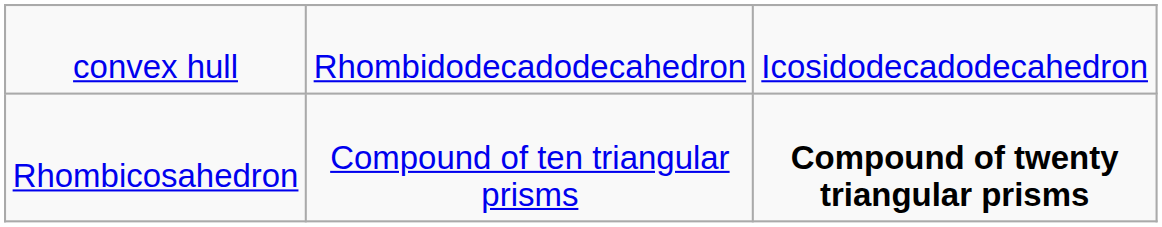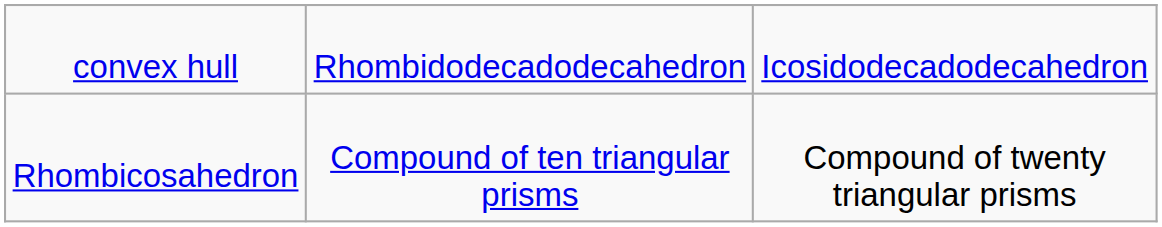Rhombicosahedron | column 3: bold -> normal
